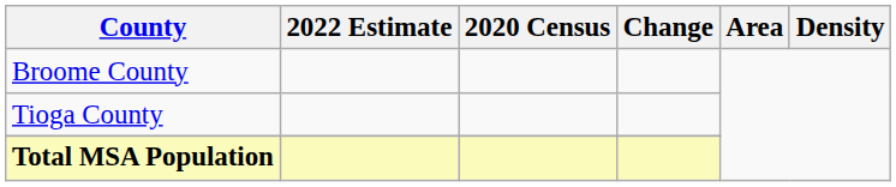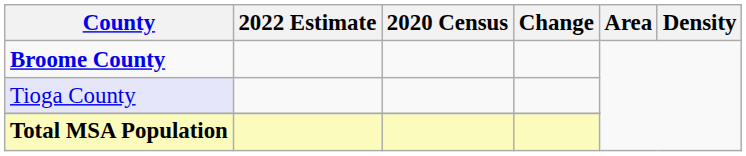Broome County | County: normal -> bold
Tioga County | County: no background -> lavender background
